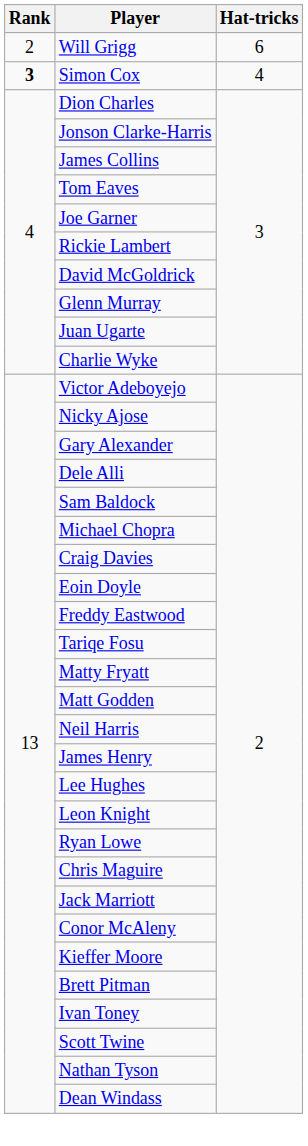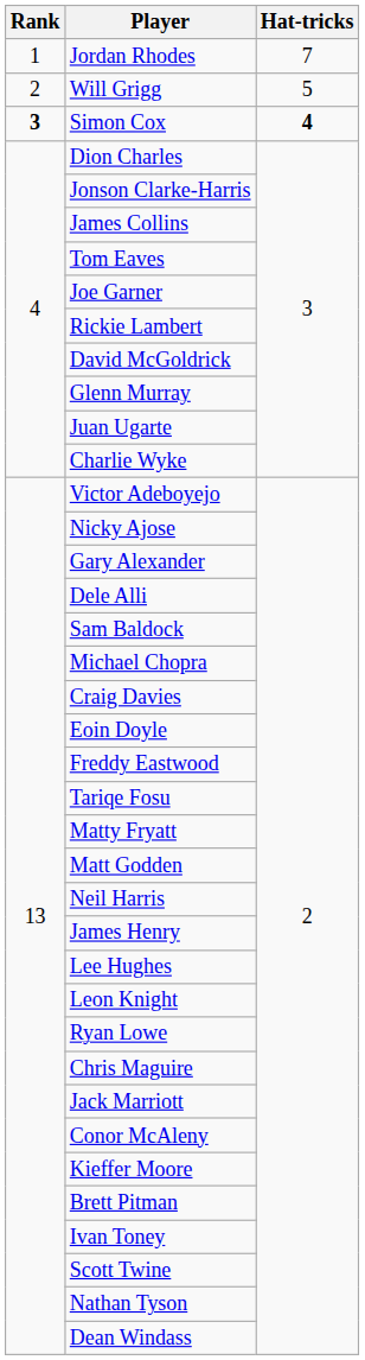+ row: 1 | Jordan Rhodes | 7
Will Grigg | Hat-tricks: 6 -> 5
Simon Cox | Hat-tricks: normal -> bold
